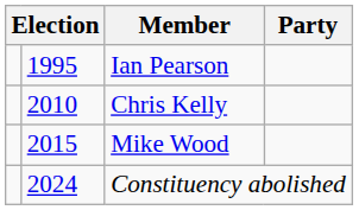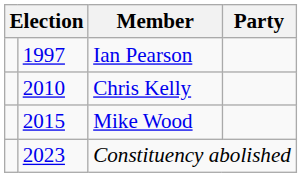Ian Pearson | column 2: 1995 -> 1997
Constituency abolished | column 2: 2024 -> 2023
